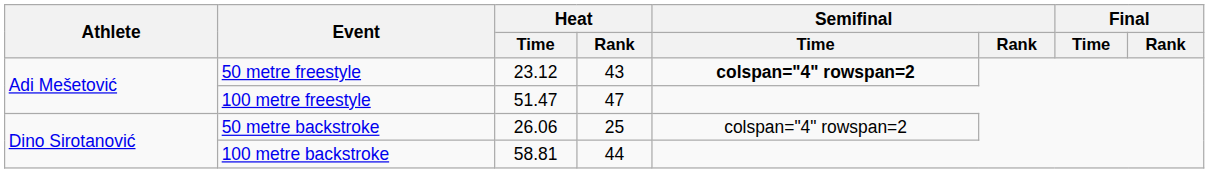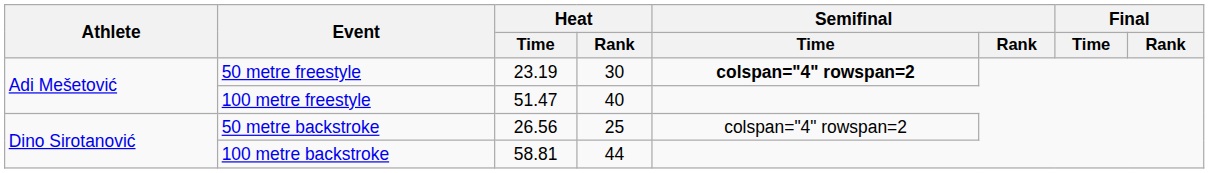50 metre freestyle | Heat / Time: 23.12 -> 23.19
50 metre freestyle | Heat / Rank: 43 -> 30
100 metre freestyle | Heat / Rank: 47 -> 40
50 metre backstroke | Heat / Time: 26.06 -> 26.56
